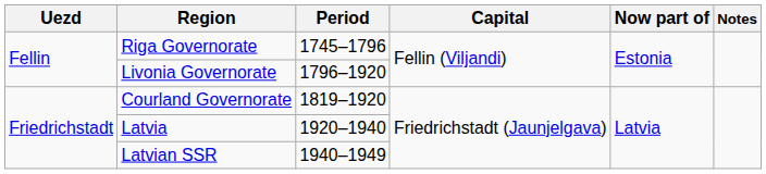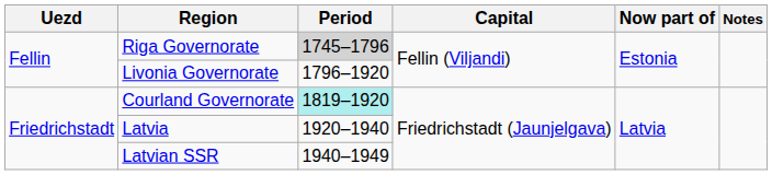Riga Governorate | Period: no background -> lightgrey background
Courland Governorate | Period: no background -> paleturquoise background
